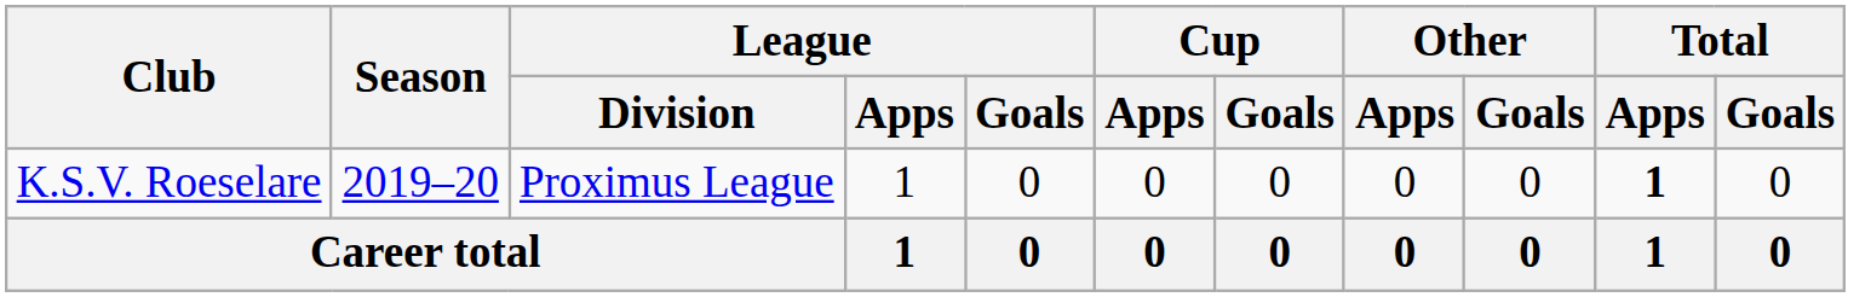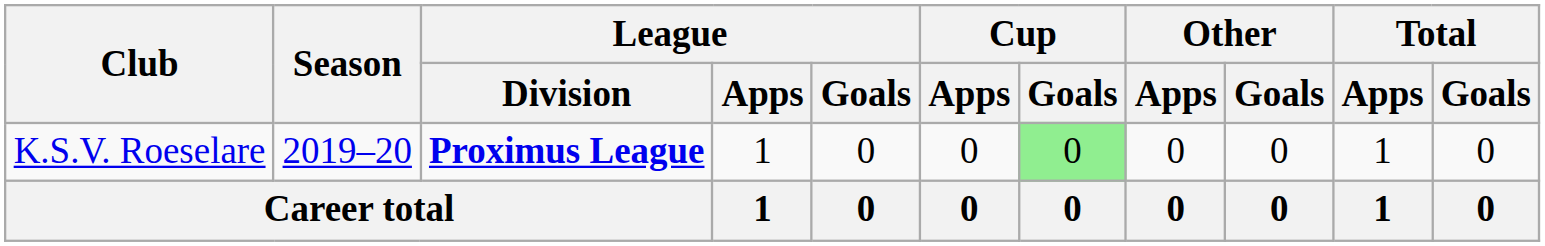K.S.V. Roeselare | League / Division: normal -> bold
K.S.V. Roeselare | Cup / Goals: no background -> lightgreen background
K.S.V. Roeselare | Total / Apps: bold -> normal
